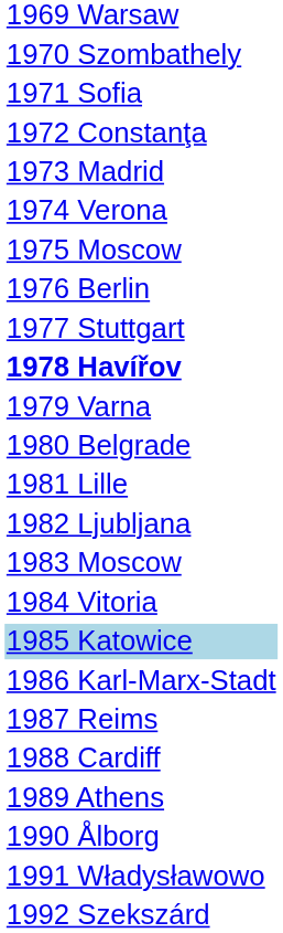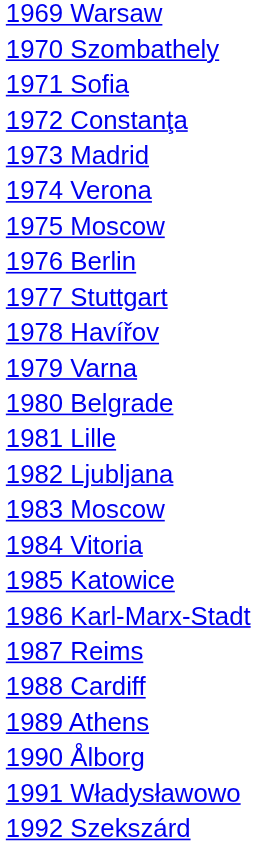1978 Havířov | column 1: bold -> normal
1985 Katowice | column 1: lightblue background -> no background
